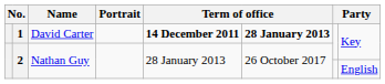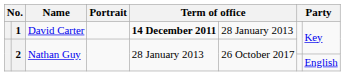1 | column 6: bold -> normal
